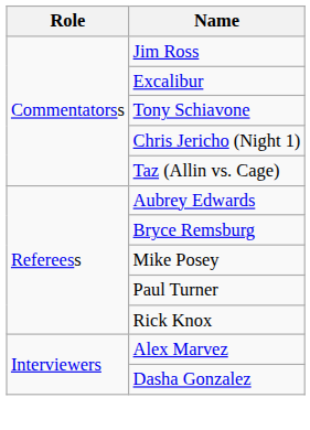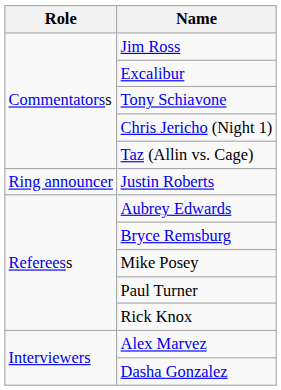+ row: Ring announcer | Justin Roberts
